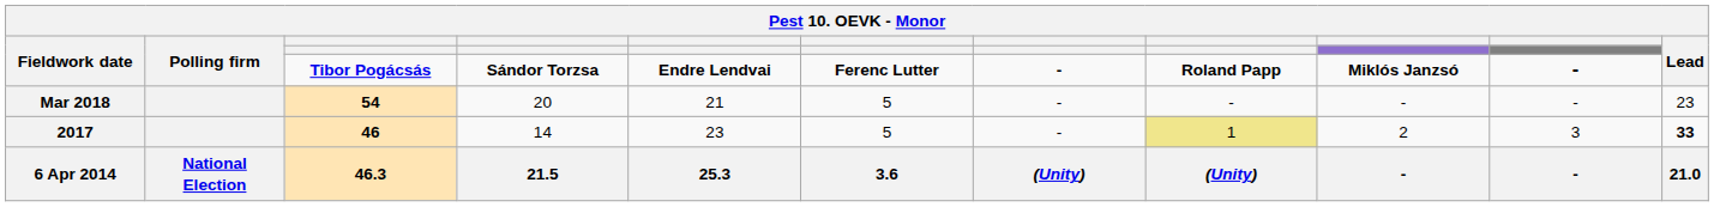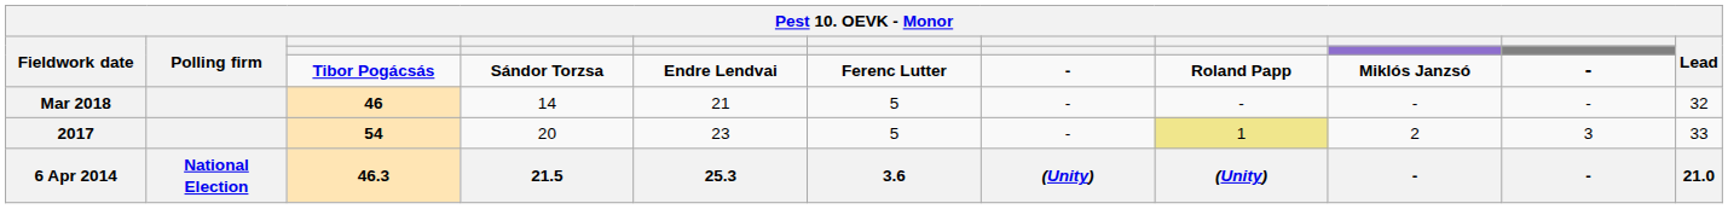Mar 2018 | column 3: 54 -> 46
Mar 2018 | column 4: 20 -> 14
Mar 2018 | Lead: 23 -> 32
2017 | column 3: 46 -> 54
2017 | column 4: 14 -> 20
2017 | Lead: bold -> normal
